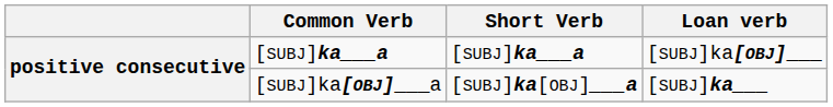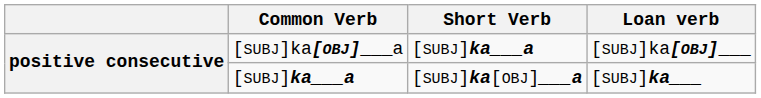row 2 | Common Verb: [SUBJ]ka___a -> [SUBJ]ka[OBJ]___a
row 3 | Common Verb: [SUBJ]ka[OBJ]___a -> [SUBJ]ka___a
